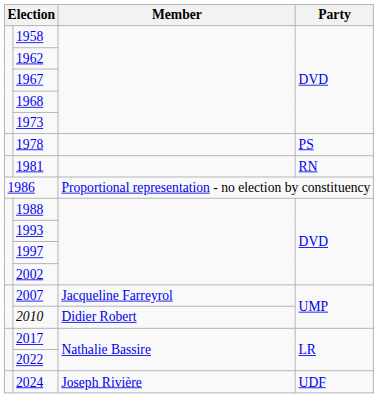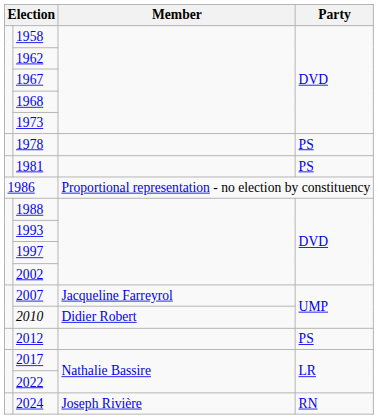1981 | Party: RN -> PS
+ row: 2012 | PS
2024 | Party: UDF -> RN
